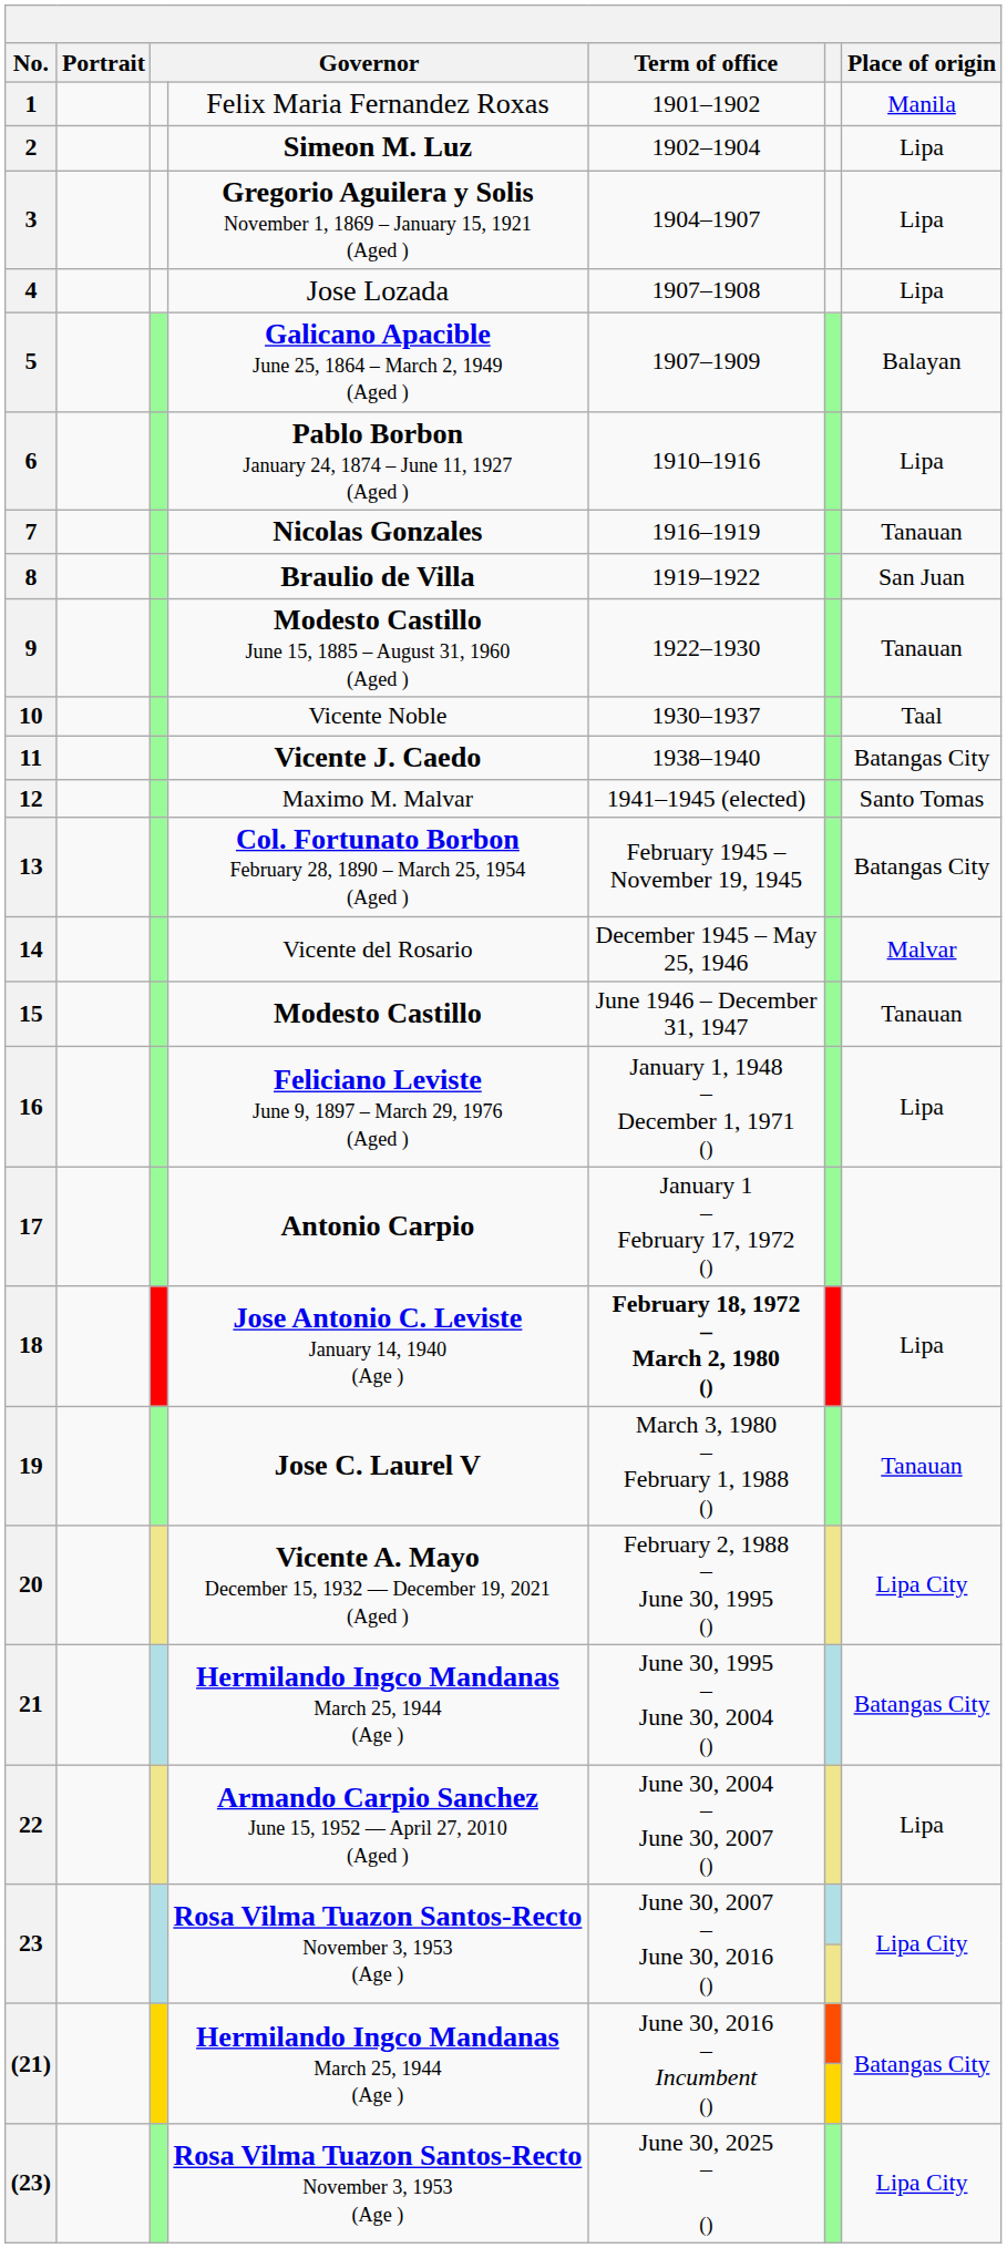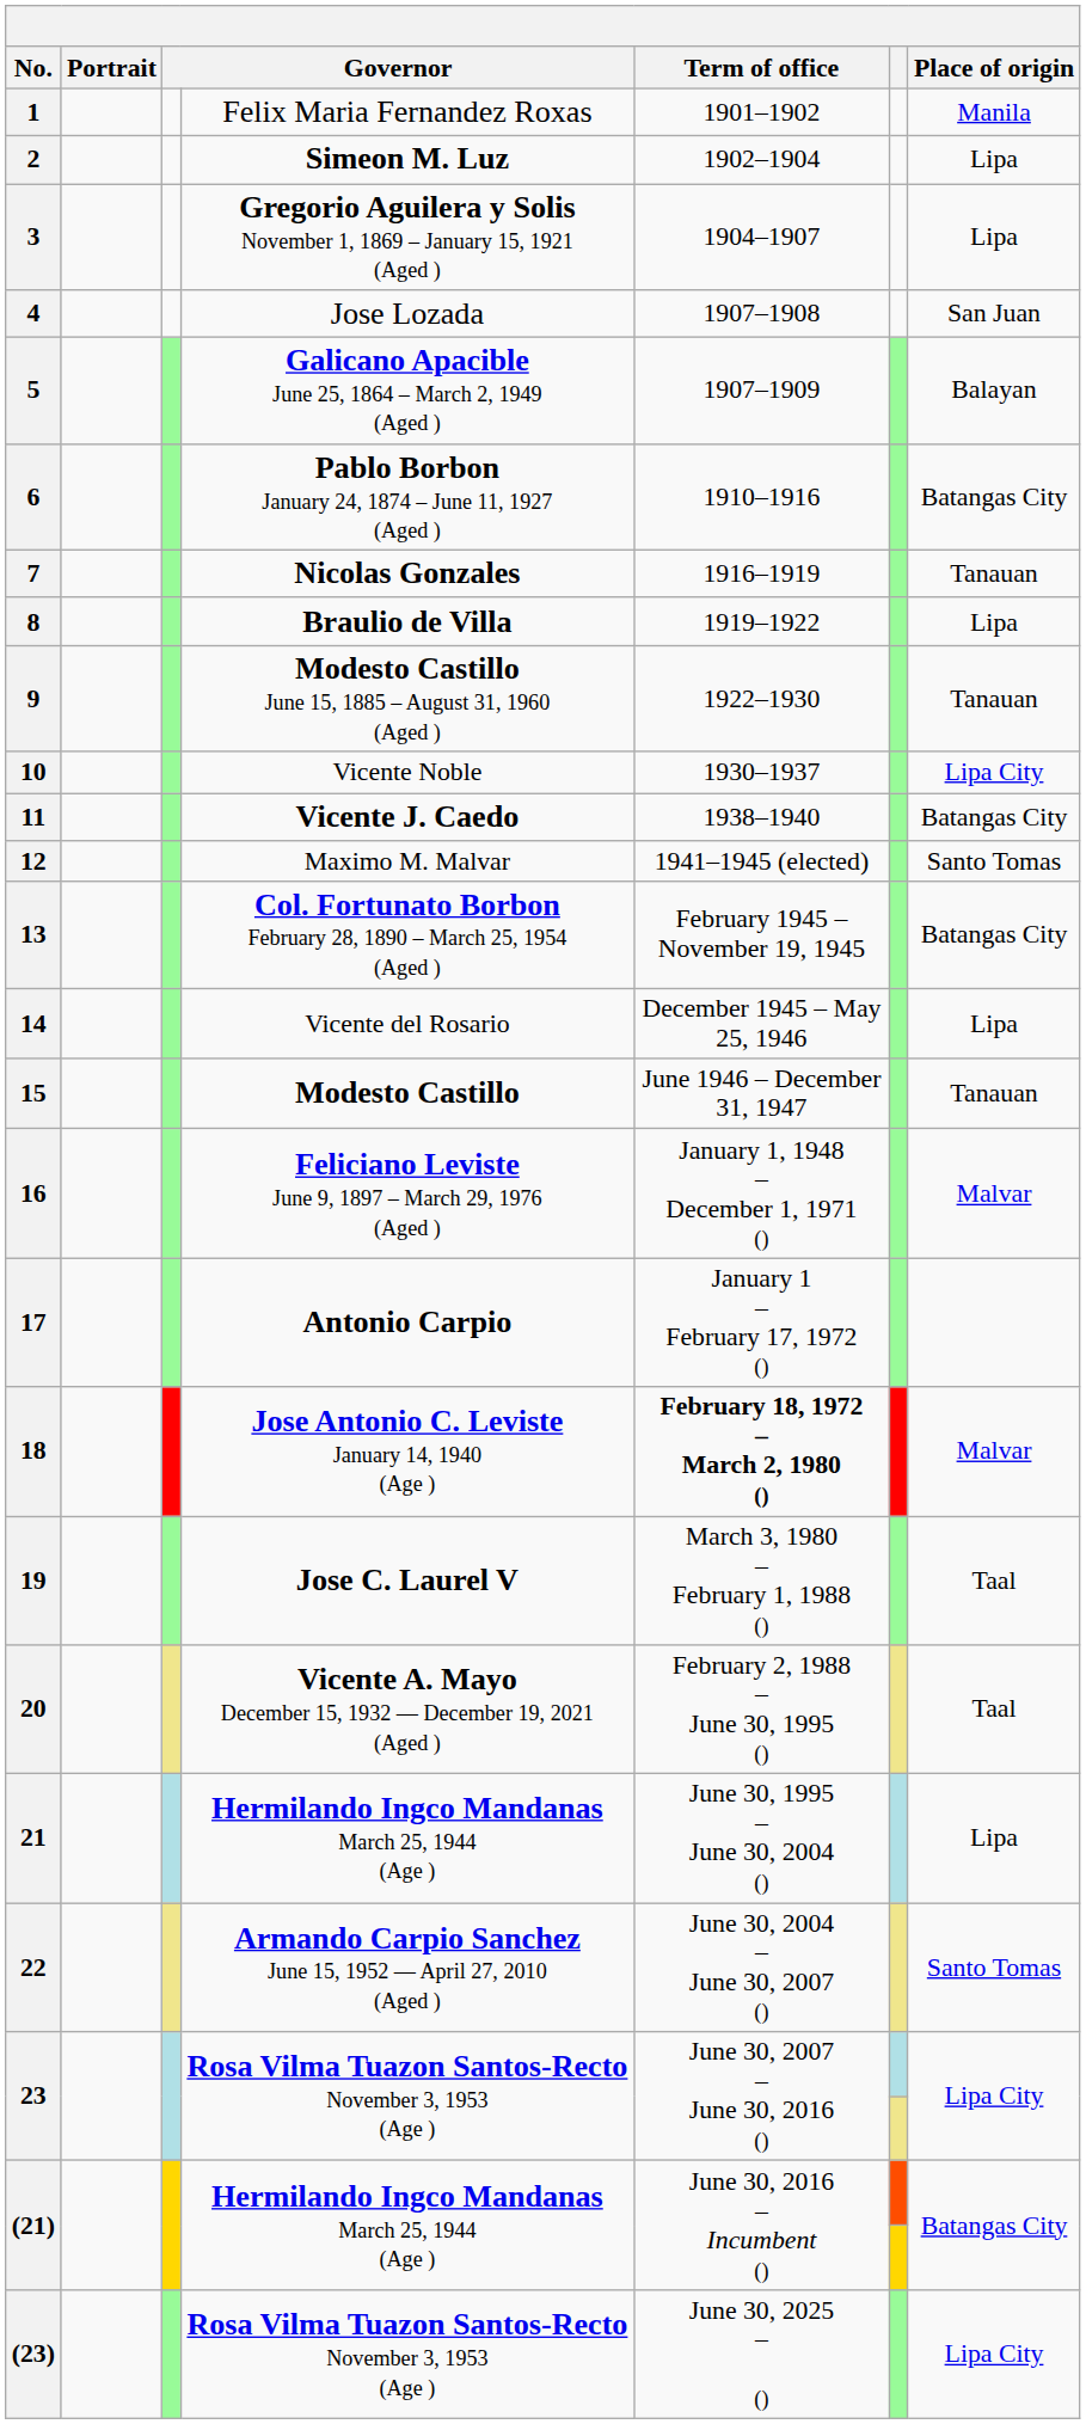4 | Place of origin: Lipa -> San Juan
6 | Place of origin: Lipa -> Batangas City
8 | Place of origin: San Juan -> Lipa
10 | Place of origin: Taal -> Lipa City
14 | Place of origin: Malvar -> Lipa
16 | Place of origin: Lipa -> Malvar
18 | Place of origin: Lipa -> Malvar
19 | Place of origin: Tanauan -> Taal
20 | Place of origin: Lipa City -> Taal
21 | Place of origin: Batangas City -> Lipa
22 | Place of origin: Lipa -> Santo Tomas
